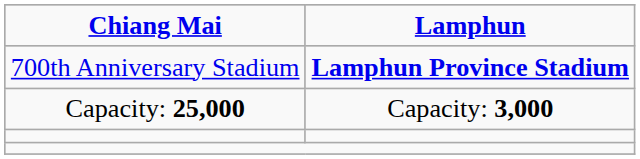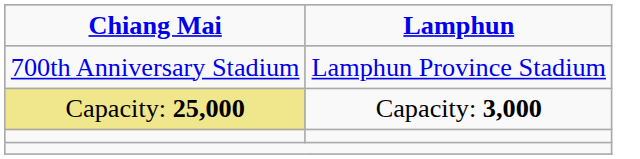700th Anniversary Stadium | Lamphun: bold -> normal
Capacity: 25,000 | Chiang Mai: no background -> khaki background
